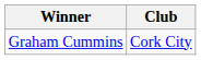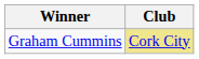Graham Cummins | Club: no background -> khaki background
